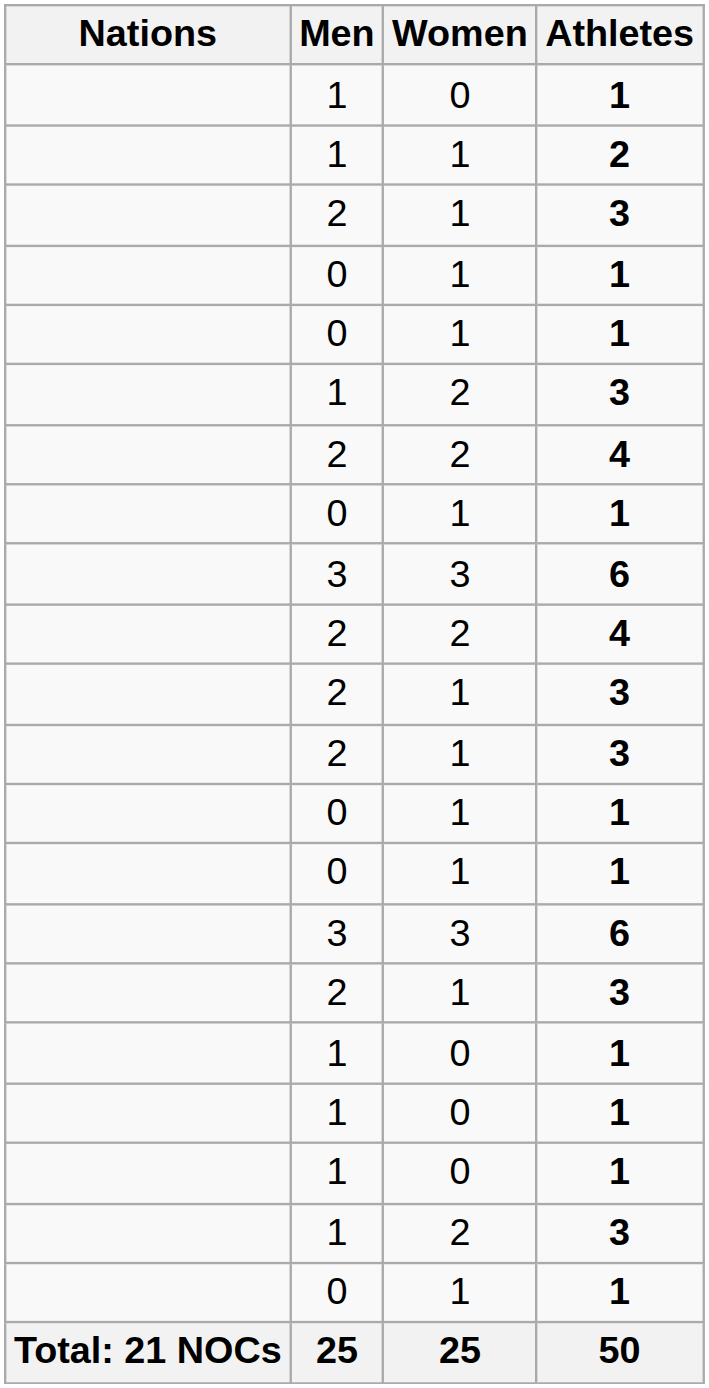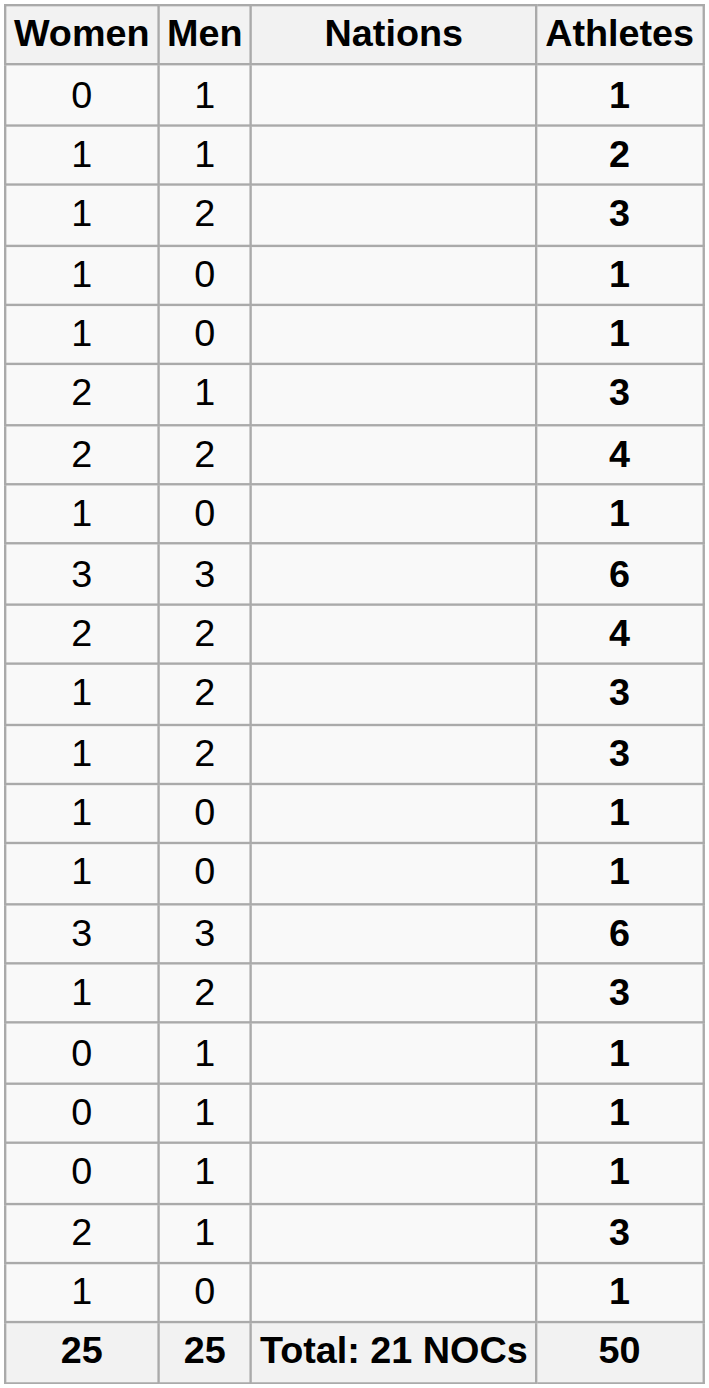columns swapped: Nations <-> Women
